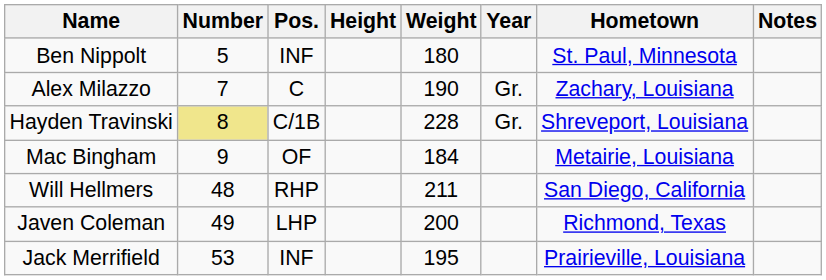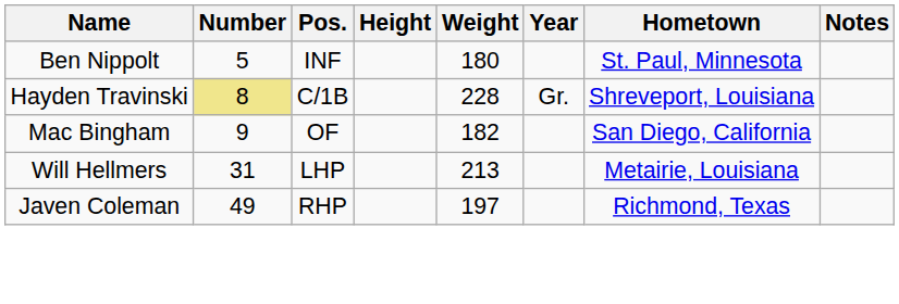- row: Alex Milazzo | 7 | C | 190 | Gr. | Zachary, Louisiana
Mac Bingham | Weight: 184 -> 182
Mac Bingham | Hometown: Metairie, Louisiana -> San Diego, California
Will Hellmers | Number: 48 -> 31
Will Hellmers | Pos.: RHP -> LHP
Will Hellmers | Weight: 211 -> 213
Will Hellmers | Hometown: San Diego, California -> Metairie, Louisiana
Javen Coleman | Pos.: LHP -> RHP
Javen Coleman | Weight: 200 -> 197
- row: Jack Merrifield | 53 | INF | 195 | Prairieville, Louisiana
